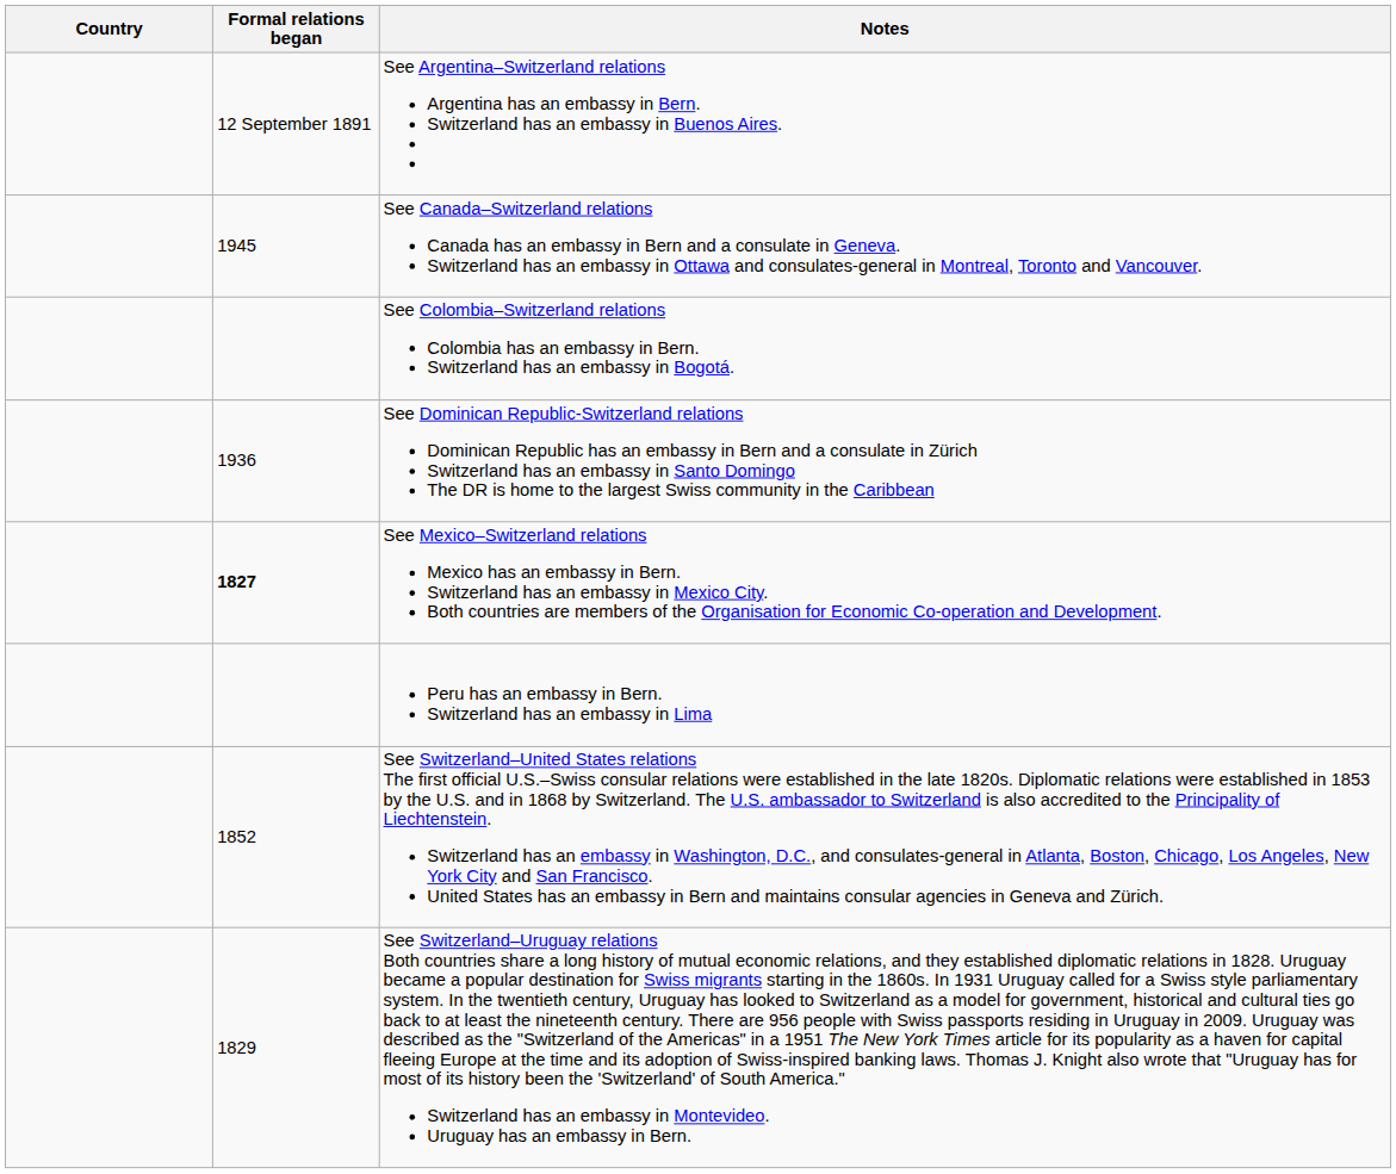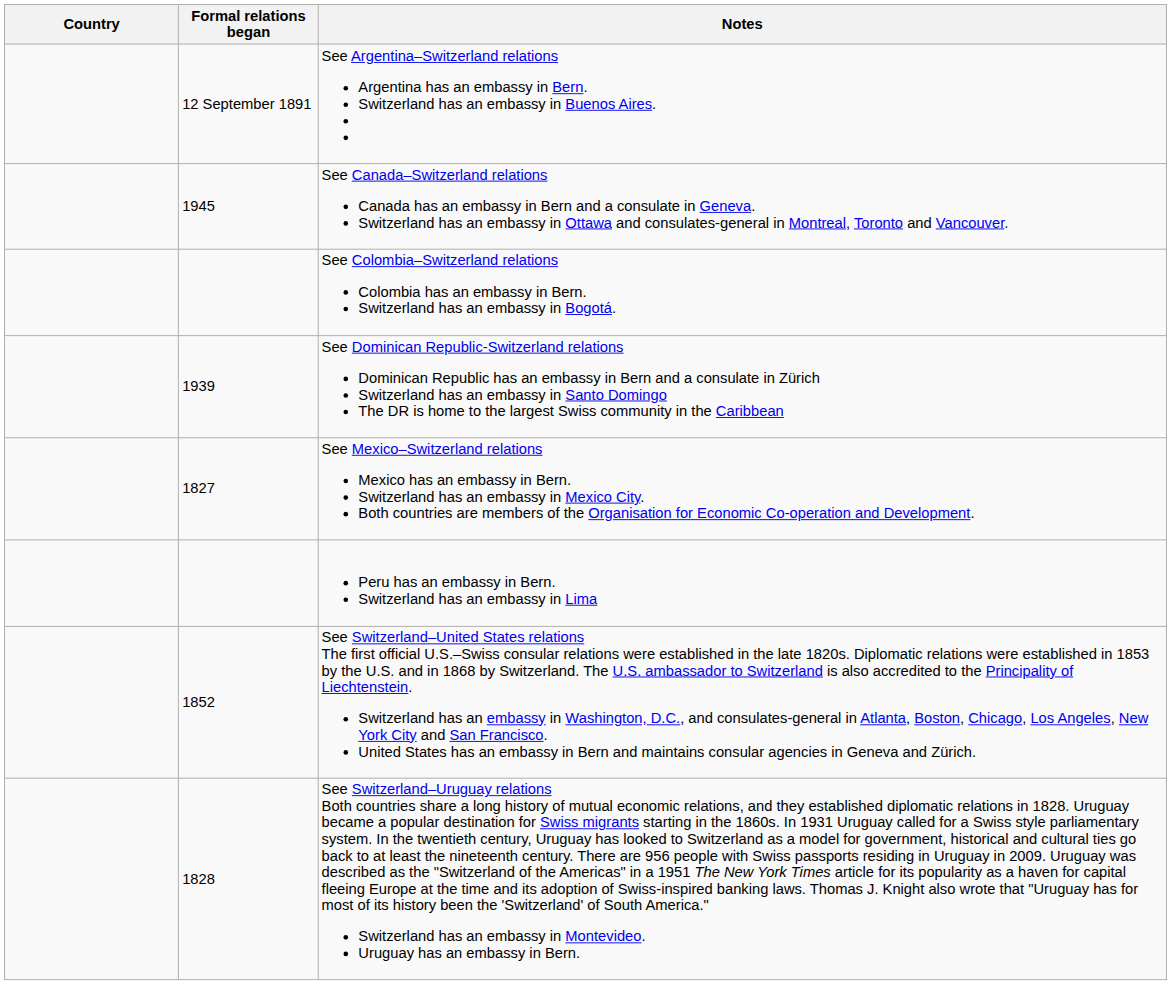row 5 | Formal relations began: 1936 -> 1939
row 6 | Formal relations began: bold -> normal
row 9 | Formal relations began: 1829 -> 1828
